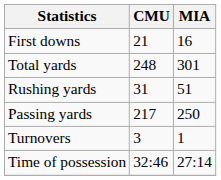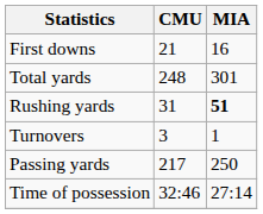Rushing yards | MIA: normal -> bold
rows swapped: Passing yards <-> Turnovers
